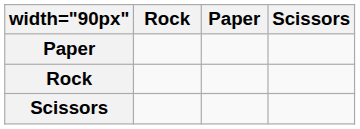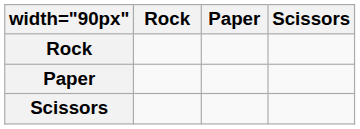row 2 | width="90px": Paper -> Rock
row 3 | width="90px": Rock -> Paper
